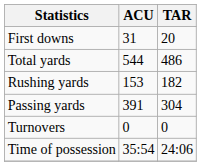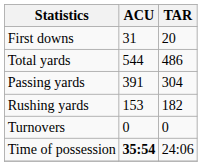rows swapped: Rushing yards <-> Passing yards
Time of possession | ACU: normal -> bold
